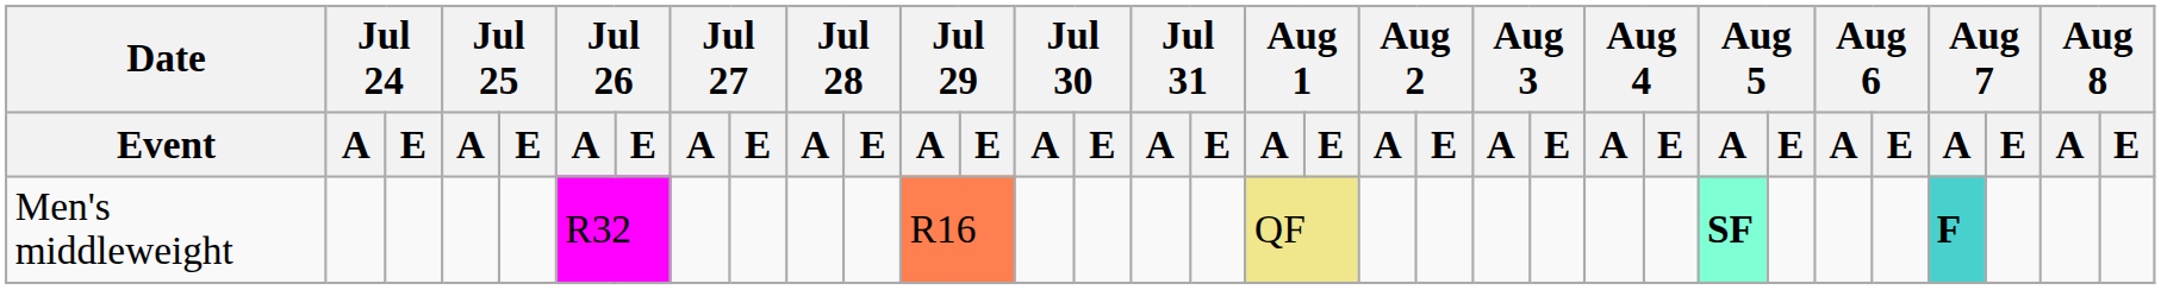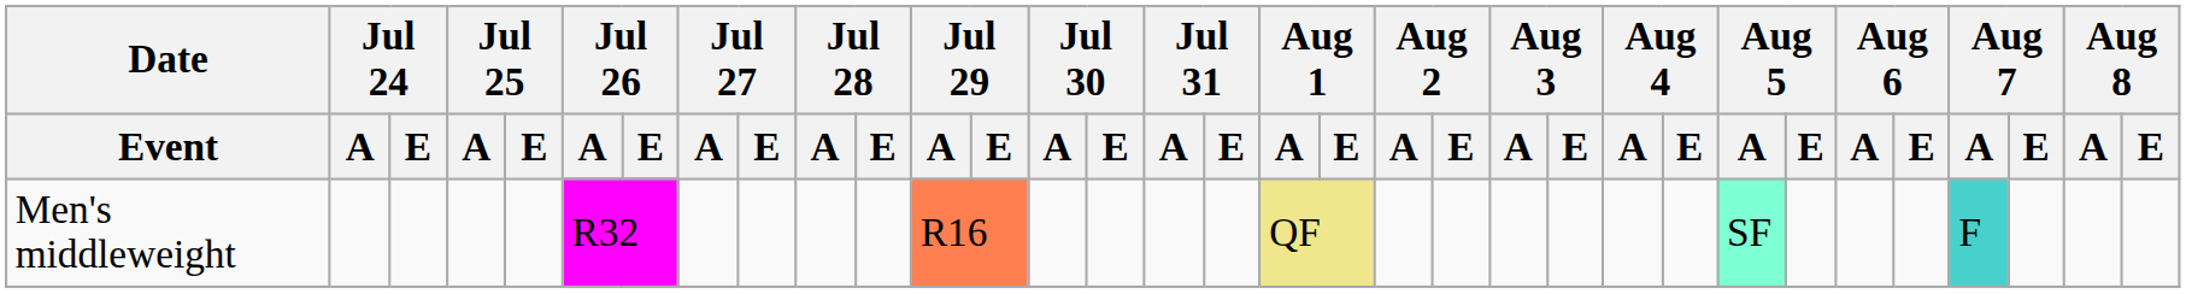Men's middleweight | Aug 5 / A: bold -> normal
Men's middleweight | Aug 7 / A: bold -> normal
